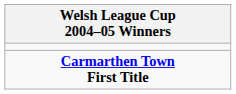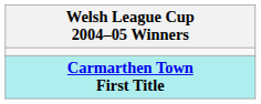row 3 | column 1: no background -> paleturquoise background
